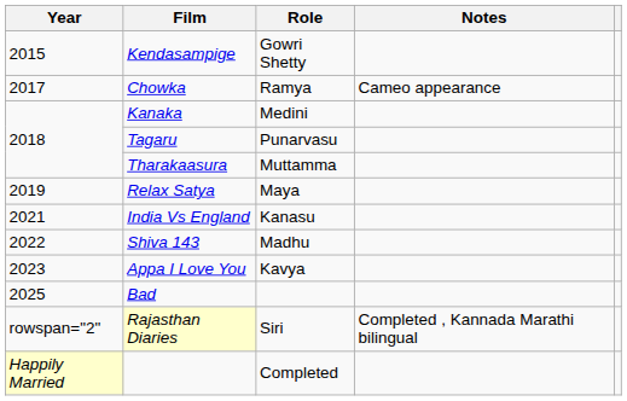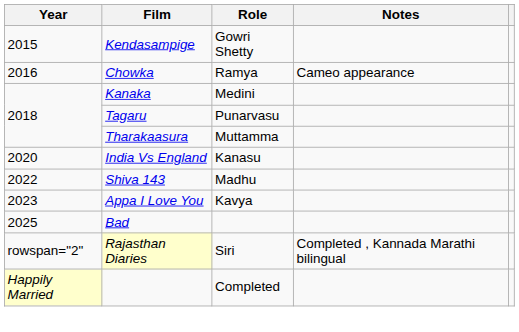Chowka | Year: 2017 -> 2016
- row: 2019 | Relax Satya | Maya
India Vs England | Year: 2021 -> 2020
